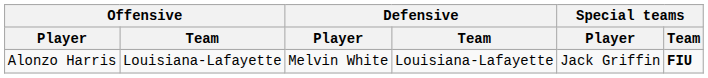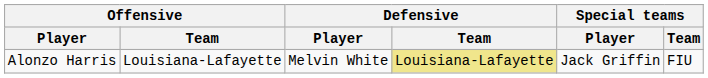Alonzo Harris | Defensive / Team: no background -> khaki background
Alonzo Harris | Special teams / Team: bold -> normal
